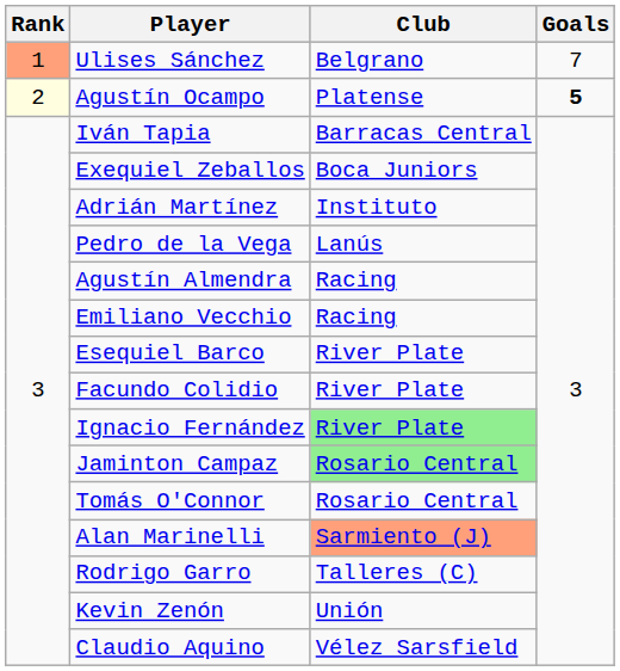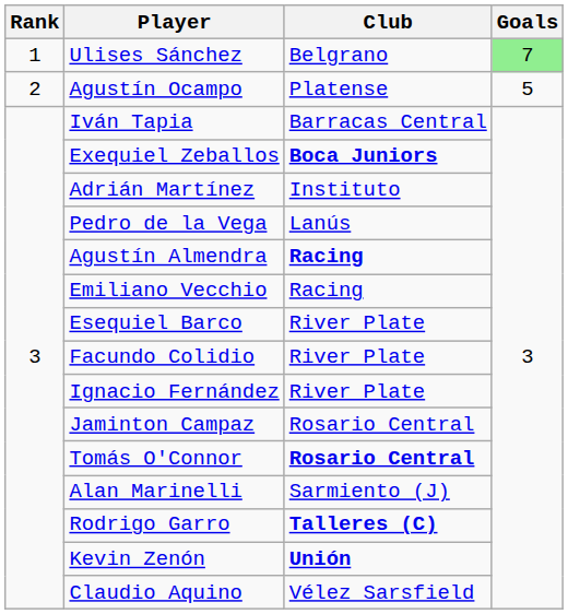Ulises Sánchez | Rank: lightsalmon background -> no background
Ulises Sánchez | Goals: no background -> lightgreen background
Agustín Ocampo | Rank: lightyellow background -> no background
Agustín Ocampo | Goals: bold -> normal
Exequiel Zeballos | Club: normal -> bold
Agustín Almendra | Club: normal -> bold
Ignacio Fernández | Club: lightgreen background -> no background
Jaminton Campaz | Club: lightgreen background -> no background
Tomás O'Connor | Club: normal -> bold
Alan Marinelli | Club: lightsalmon background -> no background
Rodrigo Garro | Club: normal -> bold
Kevin Zenón | Club: normal -> bold
